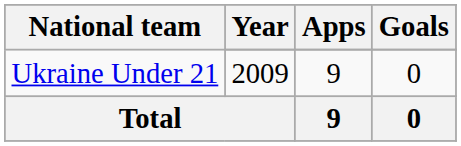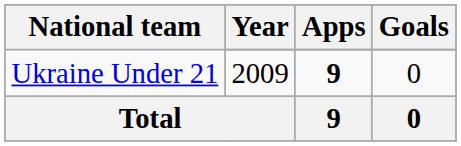2009 | Apps: normal -> bold
